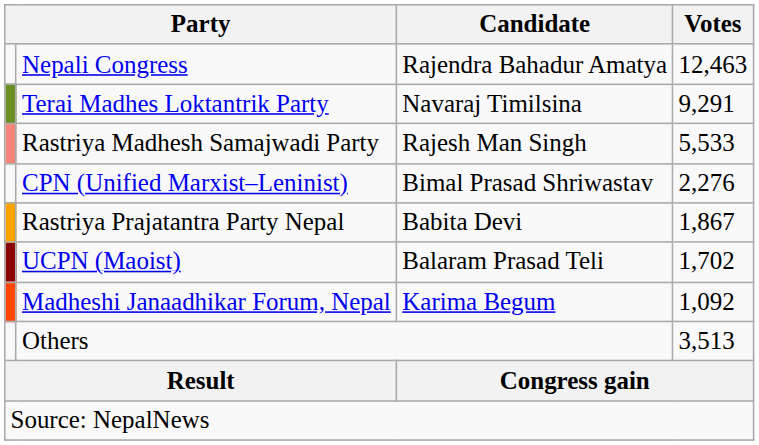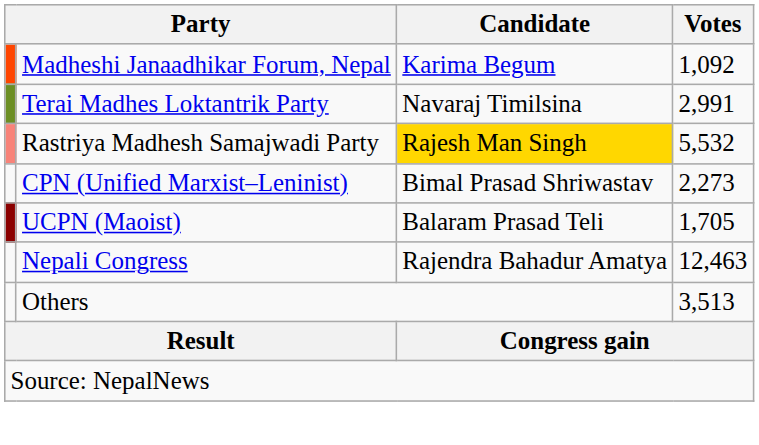rows swapped: Nepali Congress <-> Madheshi Janaadhikar Forum, Nepal
Terai Madhes Loktantrik Party | Votes: 9,291 -> 2,991
Rastriya Madhesh Samajwadi Party | Candidate: no background -> gold background
Rastriya Madhesh Samajwadi Party | Votes: 5,533 -> 5,532
CPN (Unified Marxist–Leninist) | Votes: 2,276 -> 2,273
- row: Rastriya Prajatantra Party Nepal | Babita Devi | 1,867
UCPN (Maoist) | Votes: 1,702 -> 1,705
